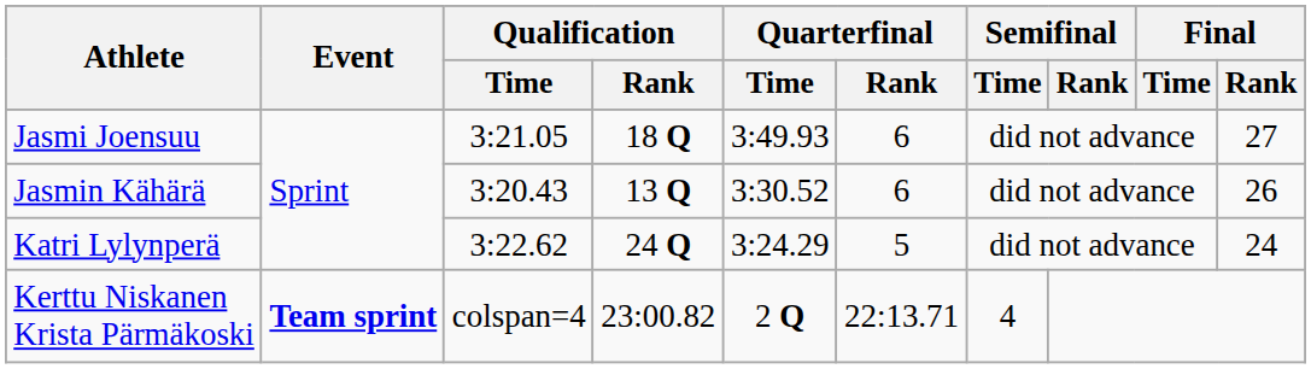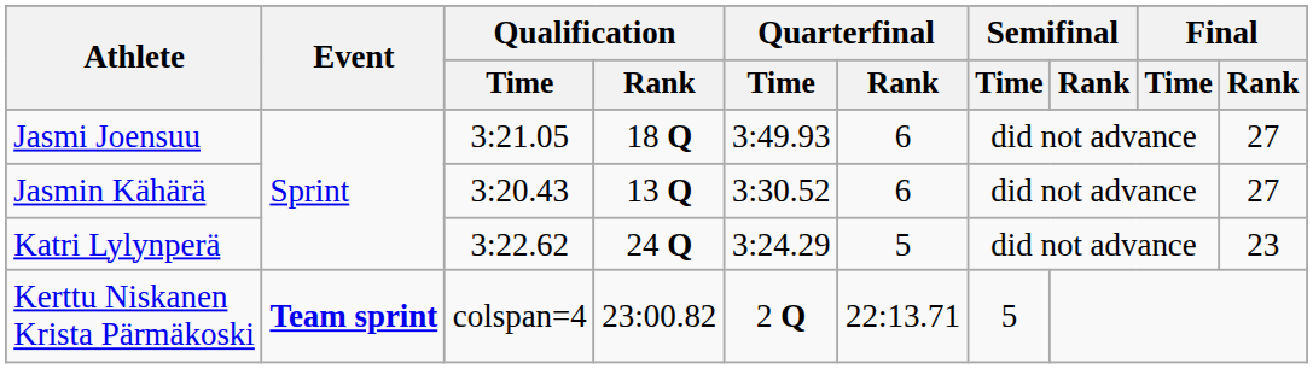Jasmin Kähärä | Final / Rank: 26 -> 27
Katri Lylynperä | Final / Rank: 24 -> 23
Kerttu Niskanen Krista Pärmäkoski | Semifinal / Time: 4 -> 5
